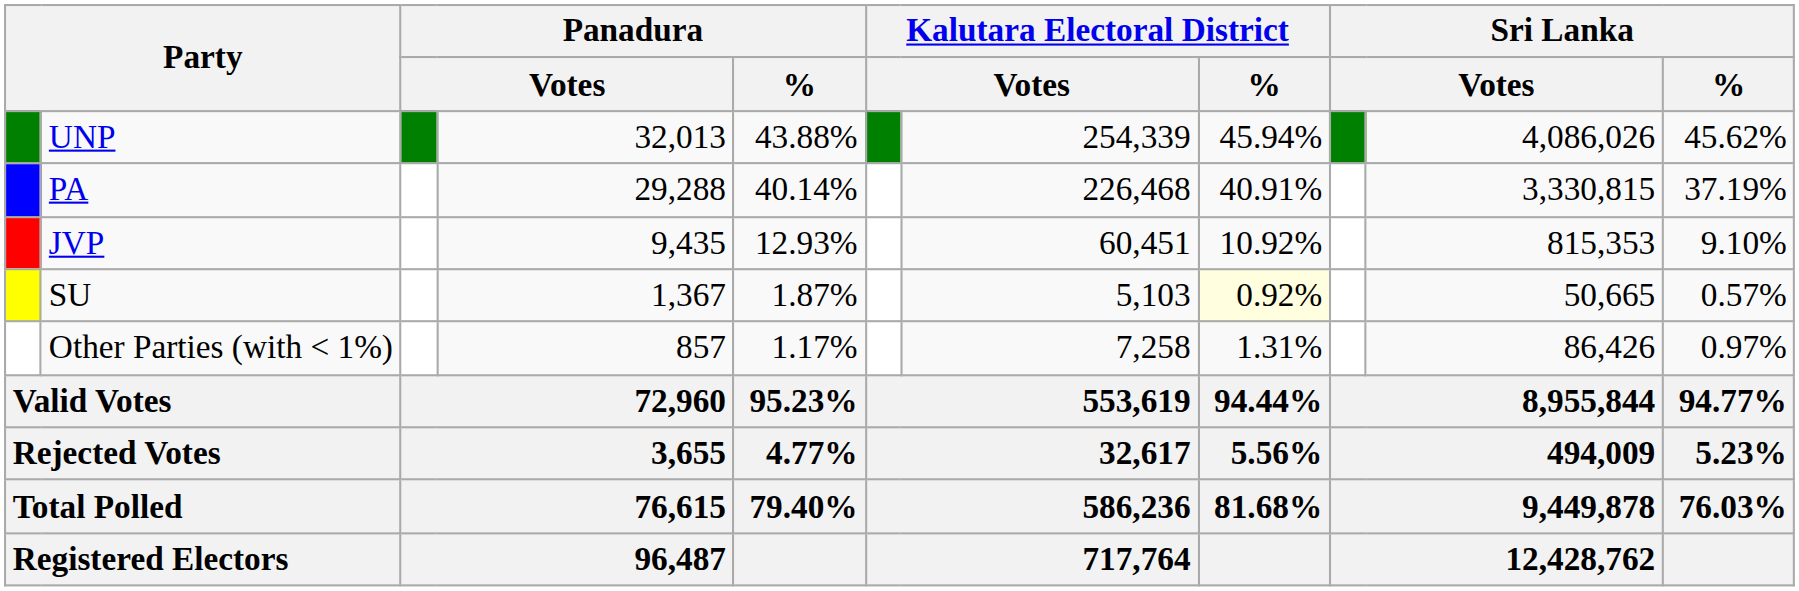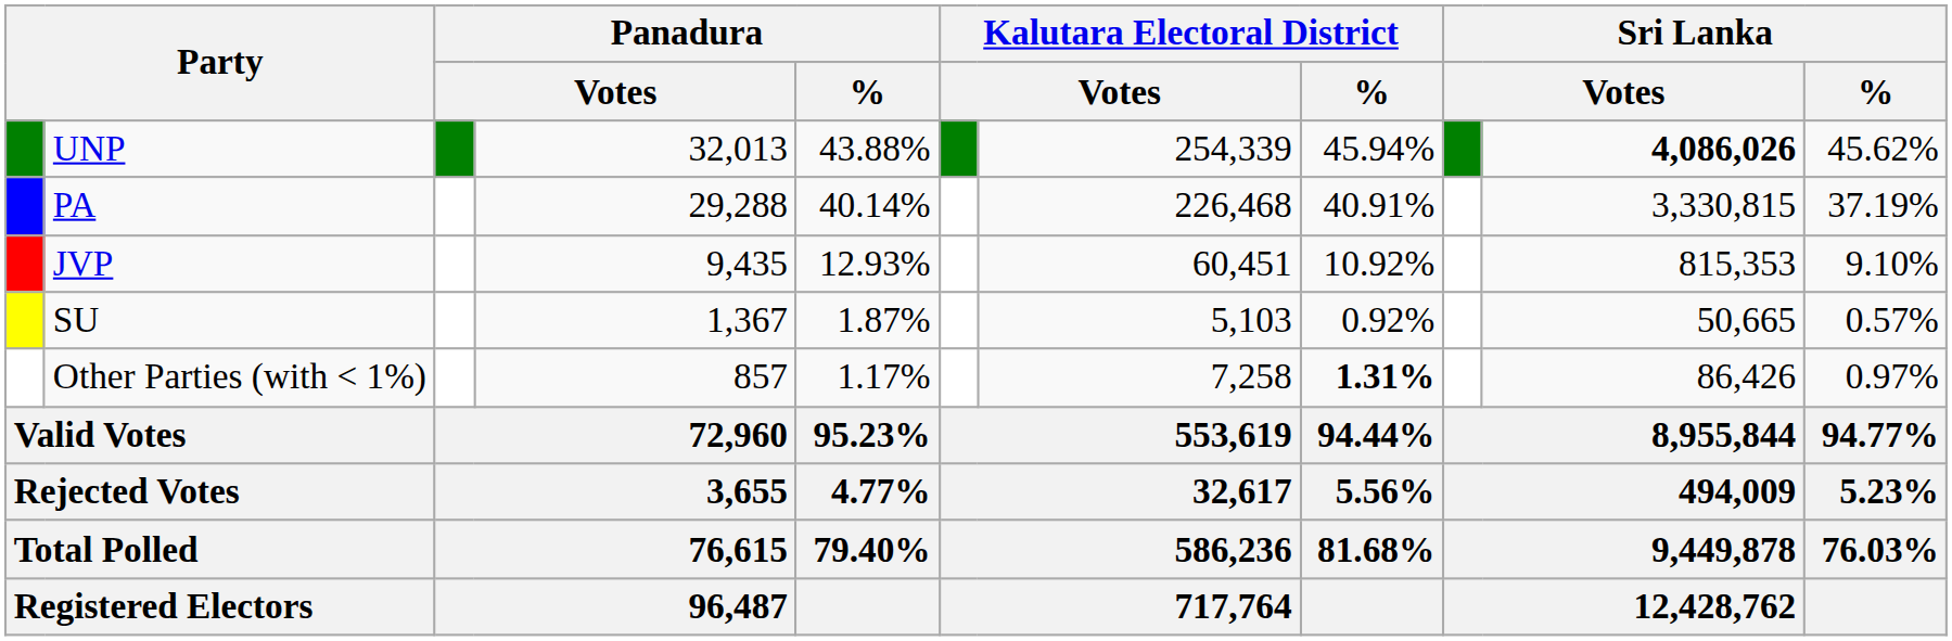UNP | column 10: normal -> bold
SU | Kalutara Electoral District / %: lightyellow background -> no background
Other Parties (with < 1%) | Kalutara Electoral District / %: normal -> bold
